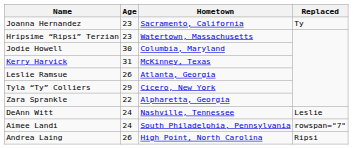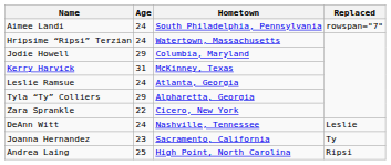rows swapped: Aimee Landi <-> Joanna Hernandez
Hripsime “Ripsi” Terzian | Age: 23 -> 24
Jodie Howell | Age: 30 -> 29
Leslie Ramsue | Age: 26 -> 24
Tyla “Ty” Colliers | Hometown: Cicero, New York -> Alpharetta, Georgia
Zara Sprankle | Hometown: Alpharetta, Georgia -> Cicero, New York
Andrea Laing | Age: 26 -> 25
